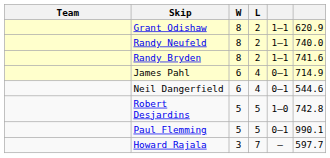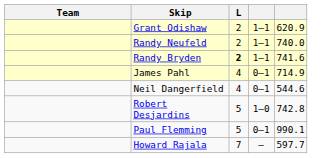- column: W | 8 | 8 | 8 | 6 | 6 | 5 | 5 | 3
Randy Bryden | L: normal -> bold
